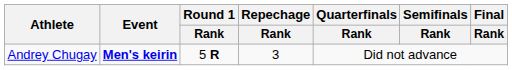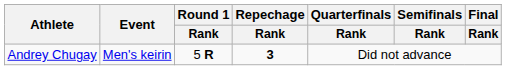Andrey Chugay | Event: bold -> normal
Andrey Chugay | Repechage / Rank: normal -> bold
